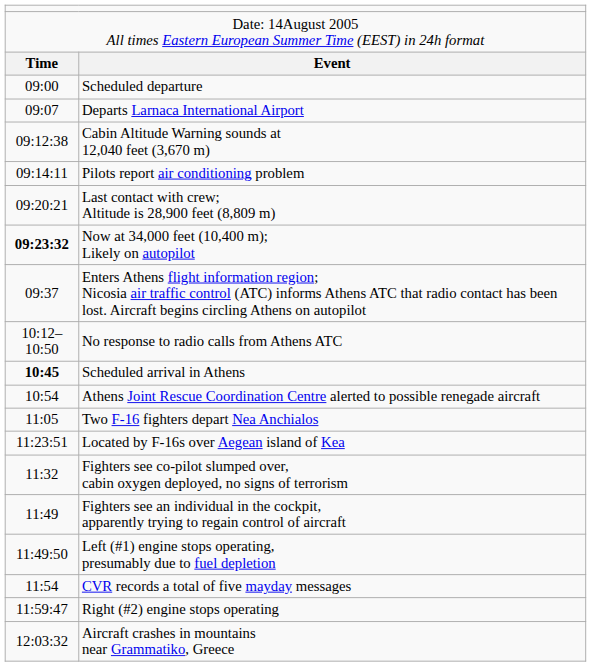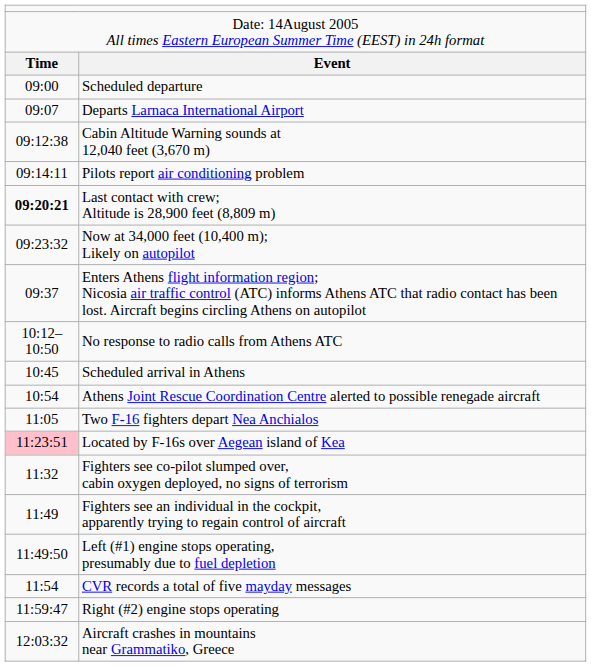Last contact with crew; Altitude is 28,900 feet (8,809 m) | column 1: normal -> bold
Now at 34,000 feet (10,400 m); Likely on autopilot | column 1: bold -> normal
Scheduled arrival in Athens | column 1: bold -> normal
Located by F-16s over Aegean island of Kea | column 1: no background -> pink background
